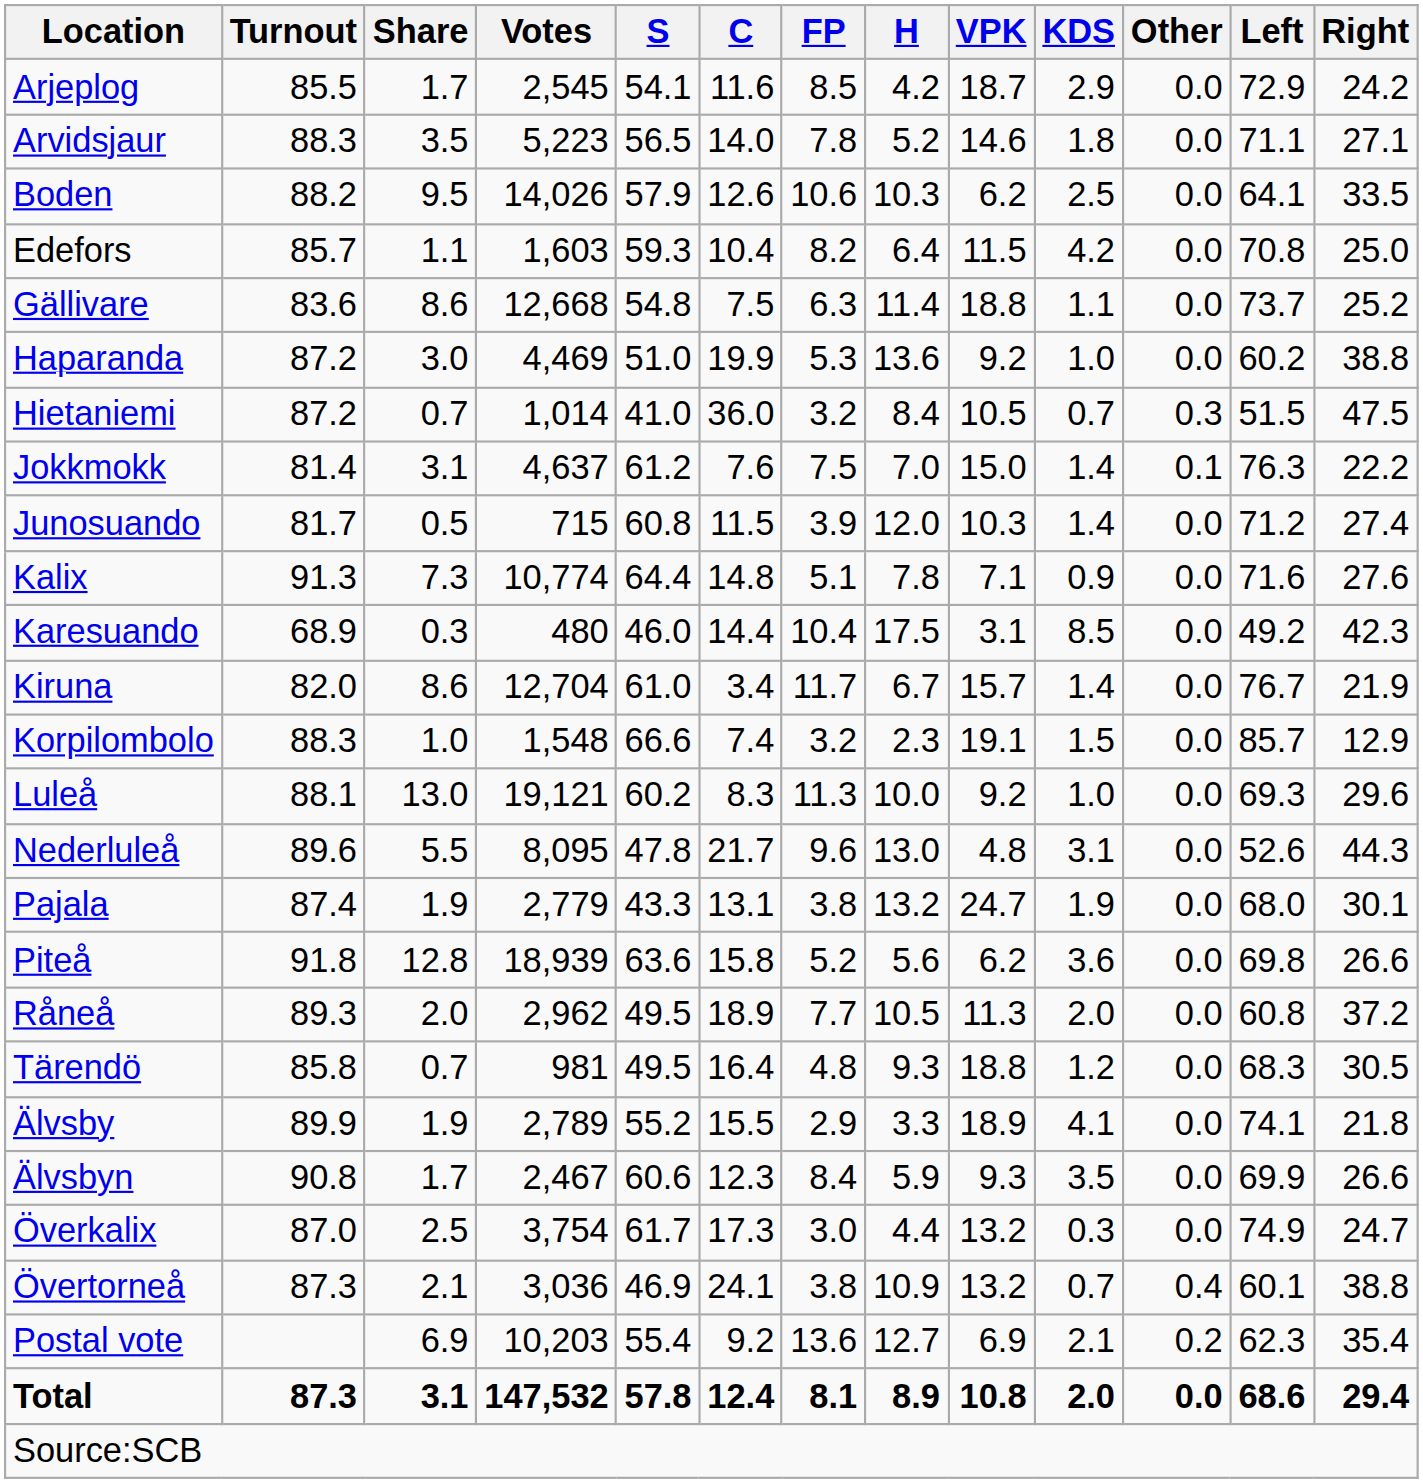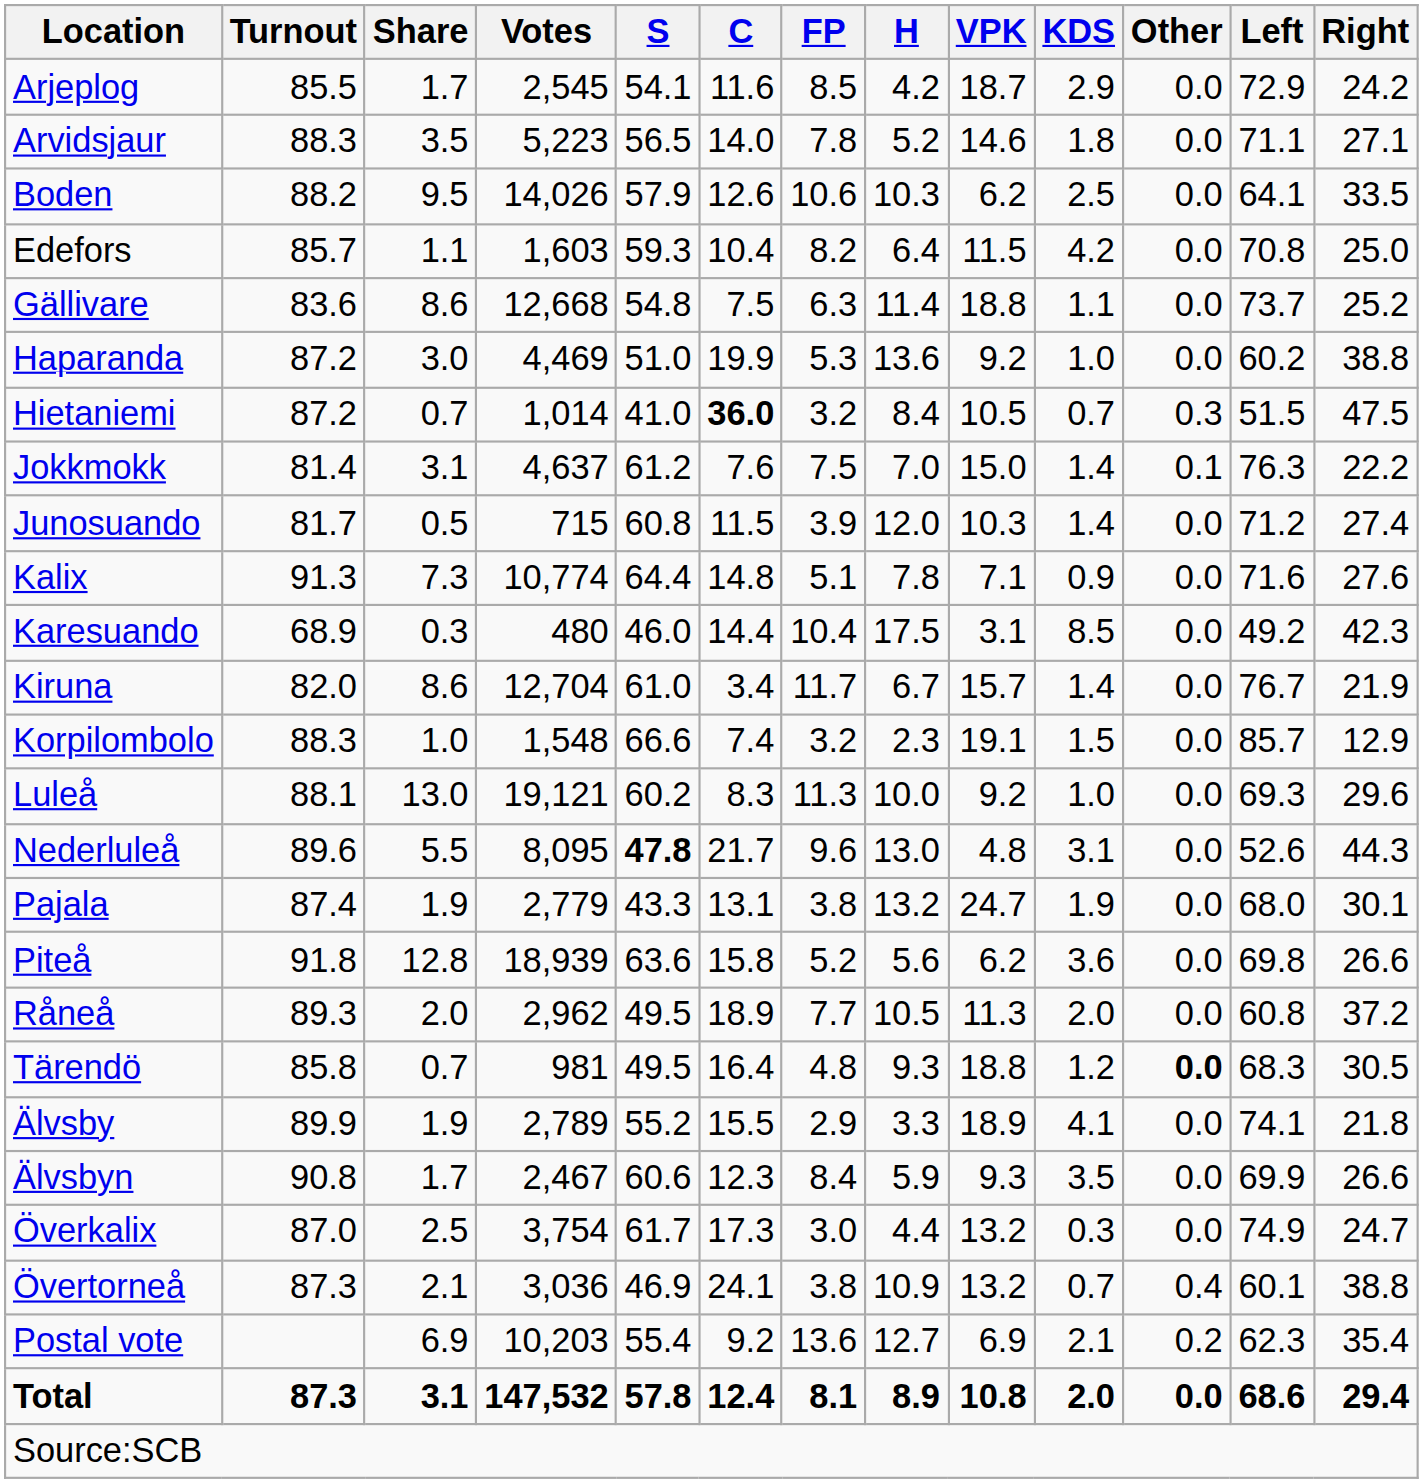Hietaniemi | C: normal -> bold
Nederluleå | S: normal -> bold
Tärendö | Other: normal -> bold
